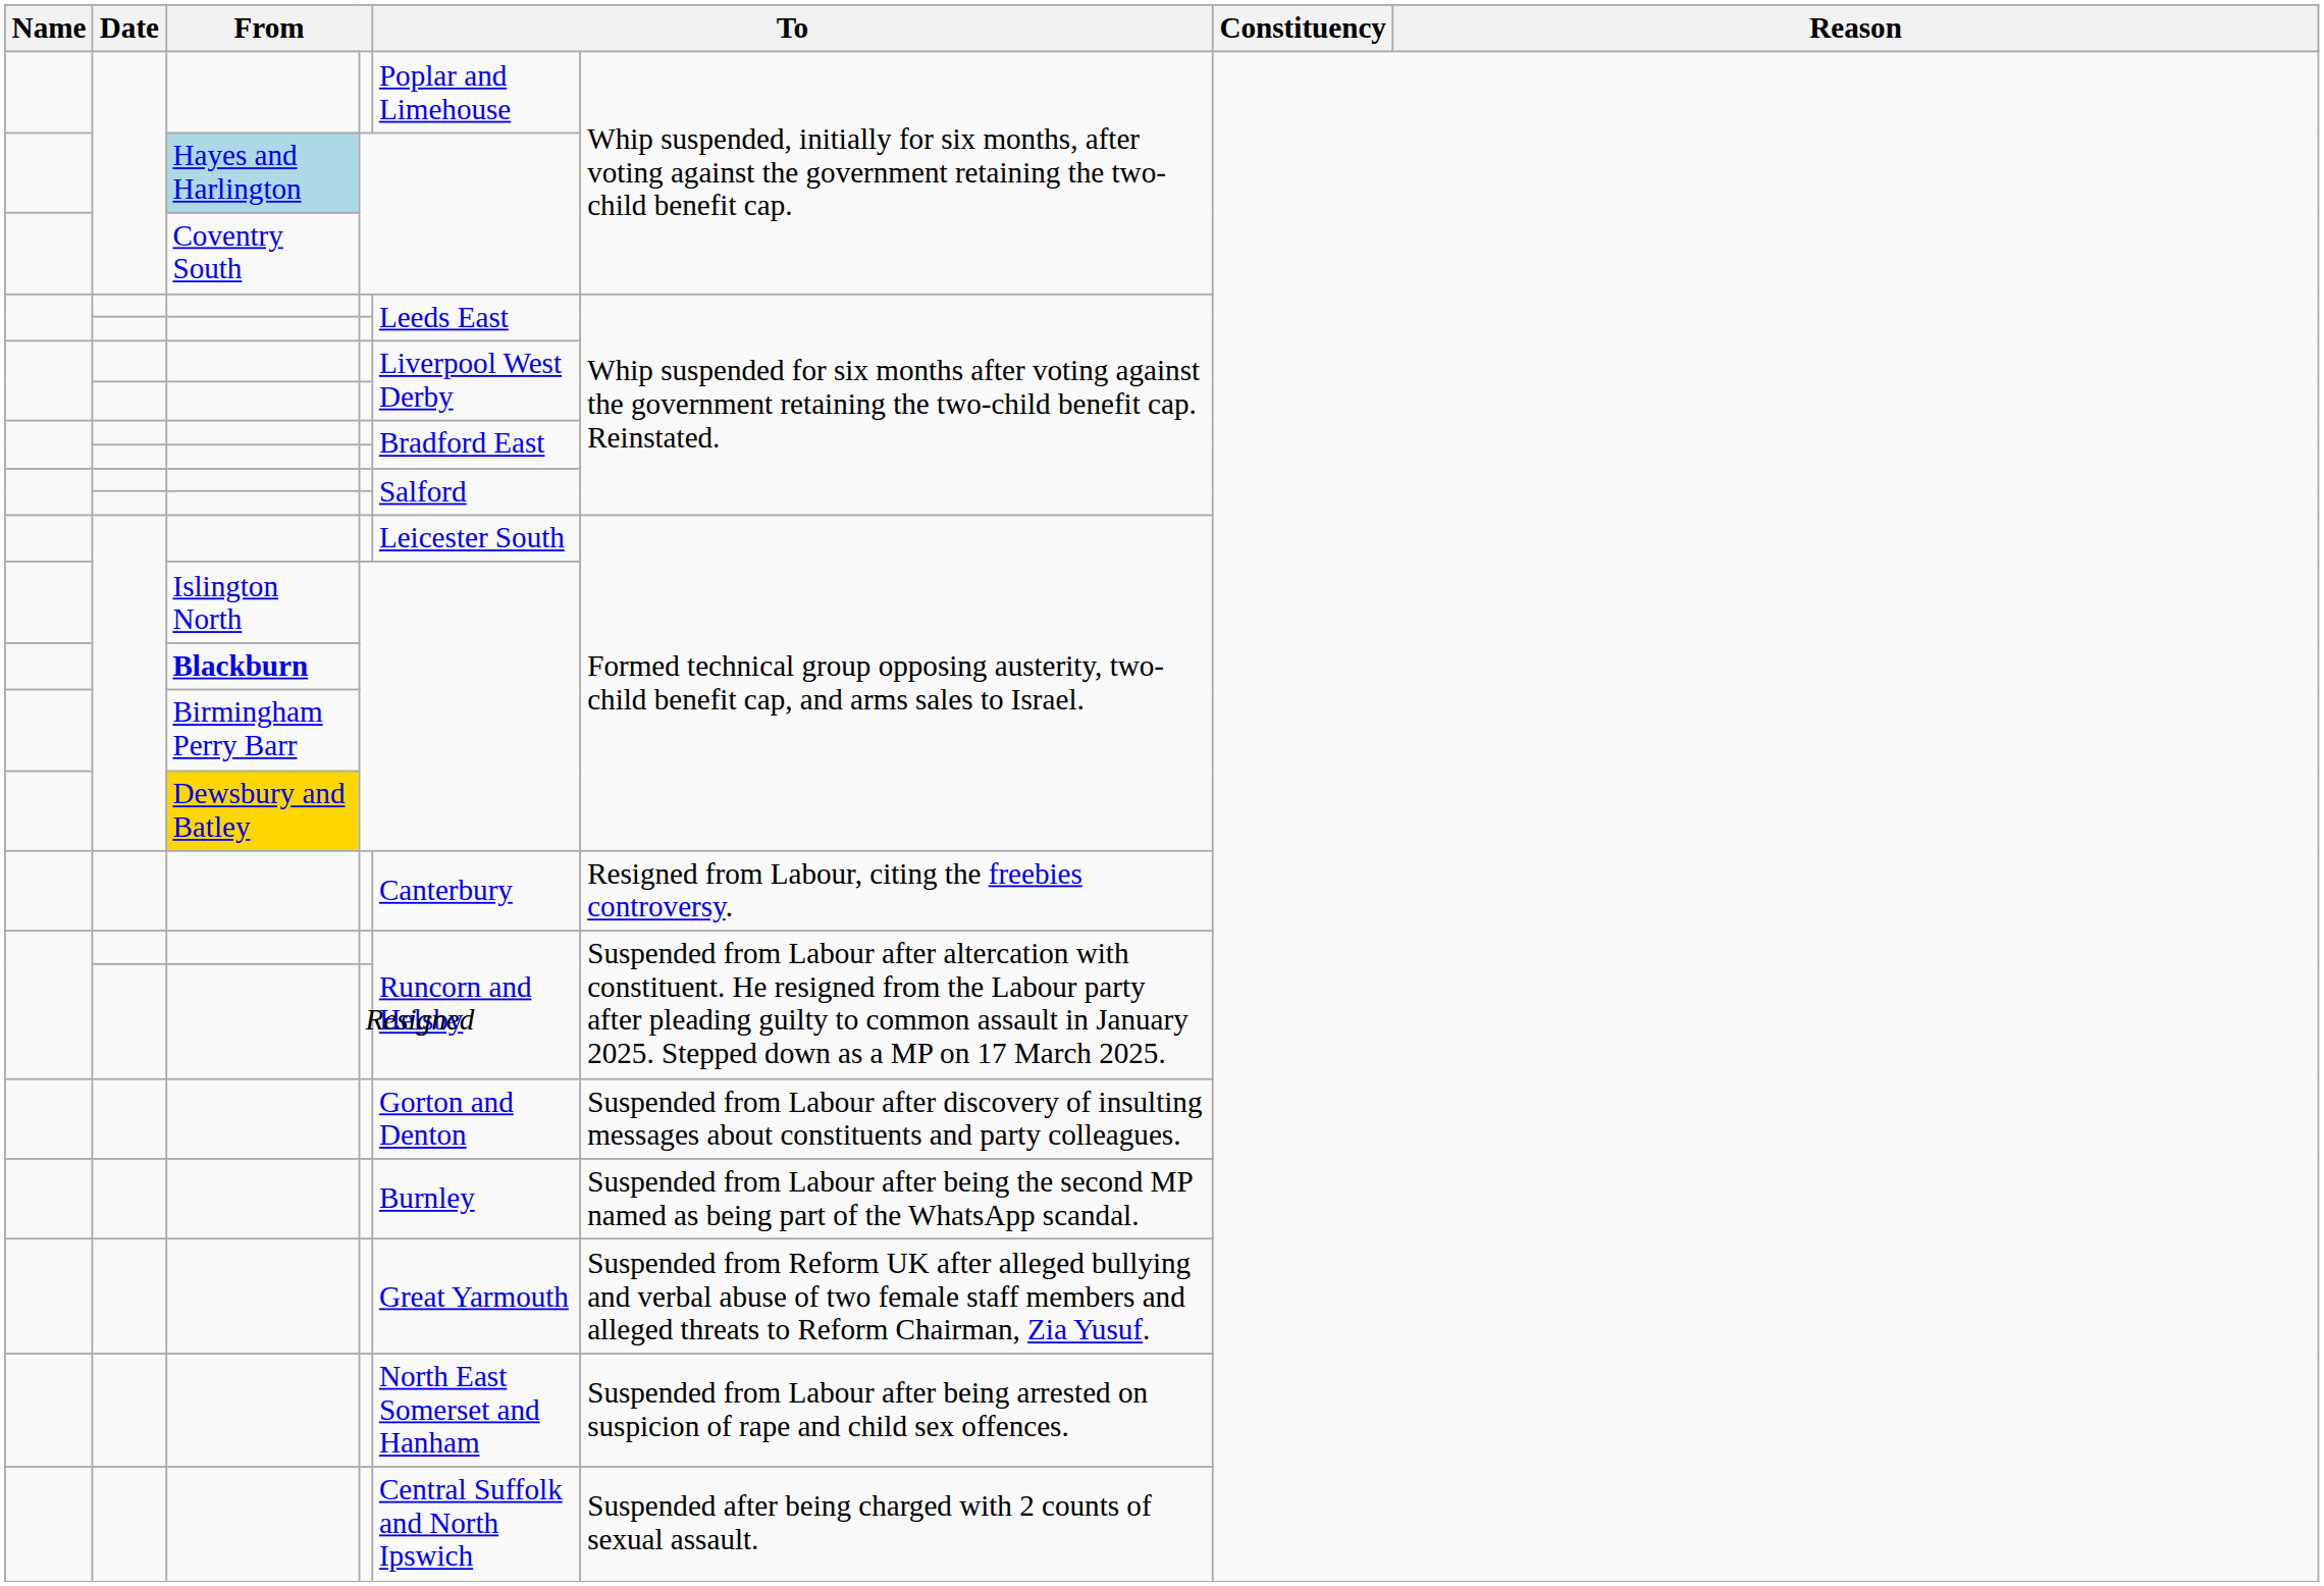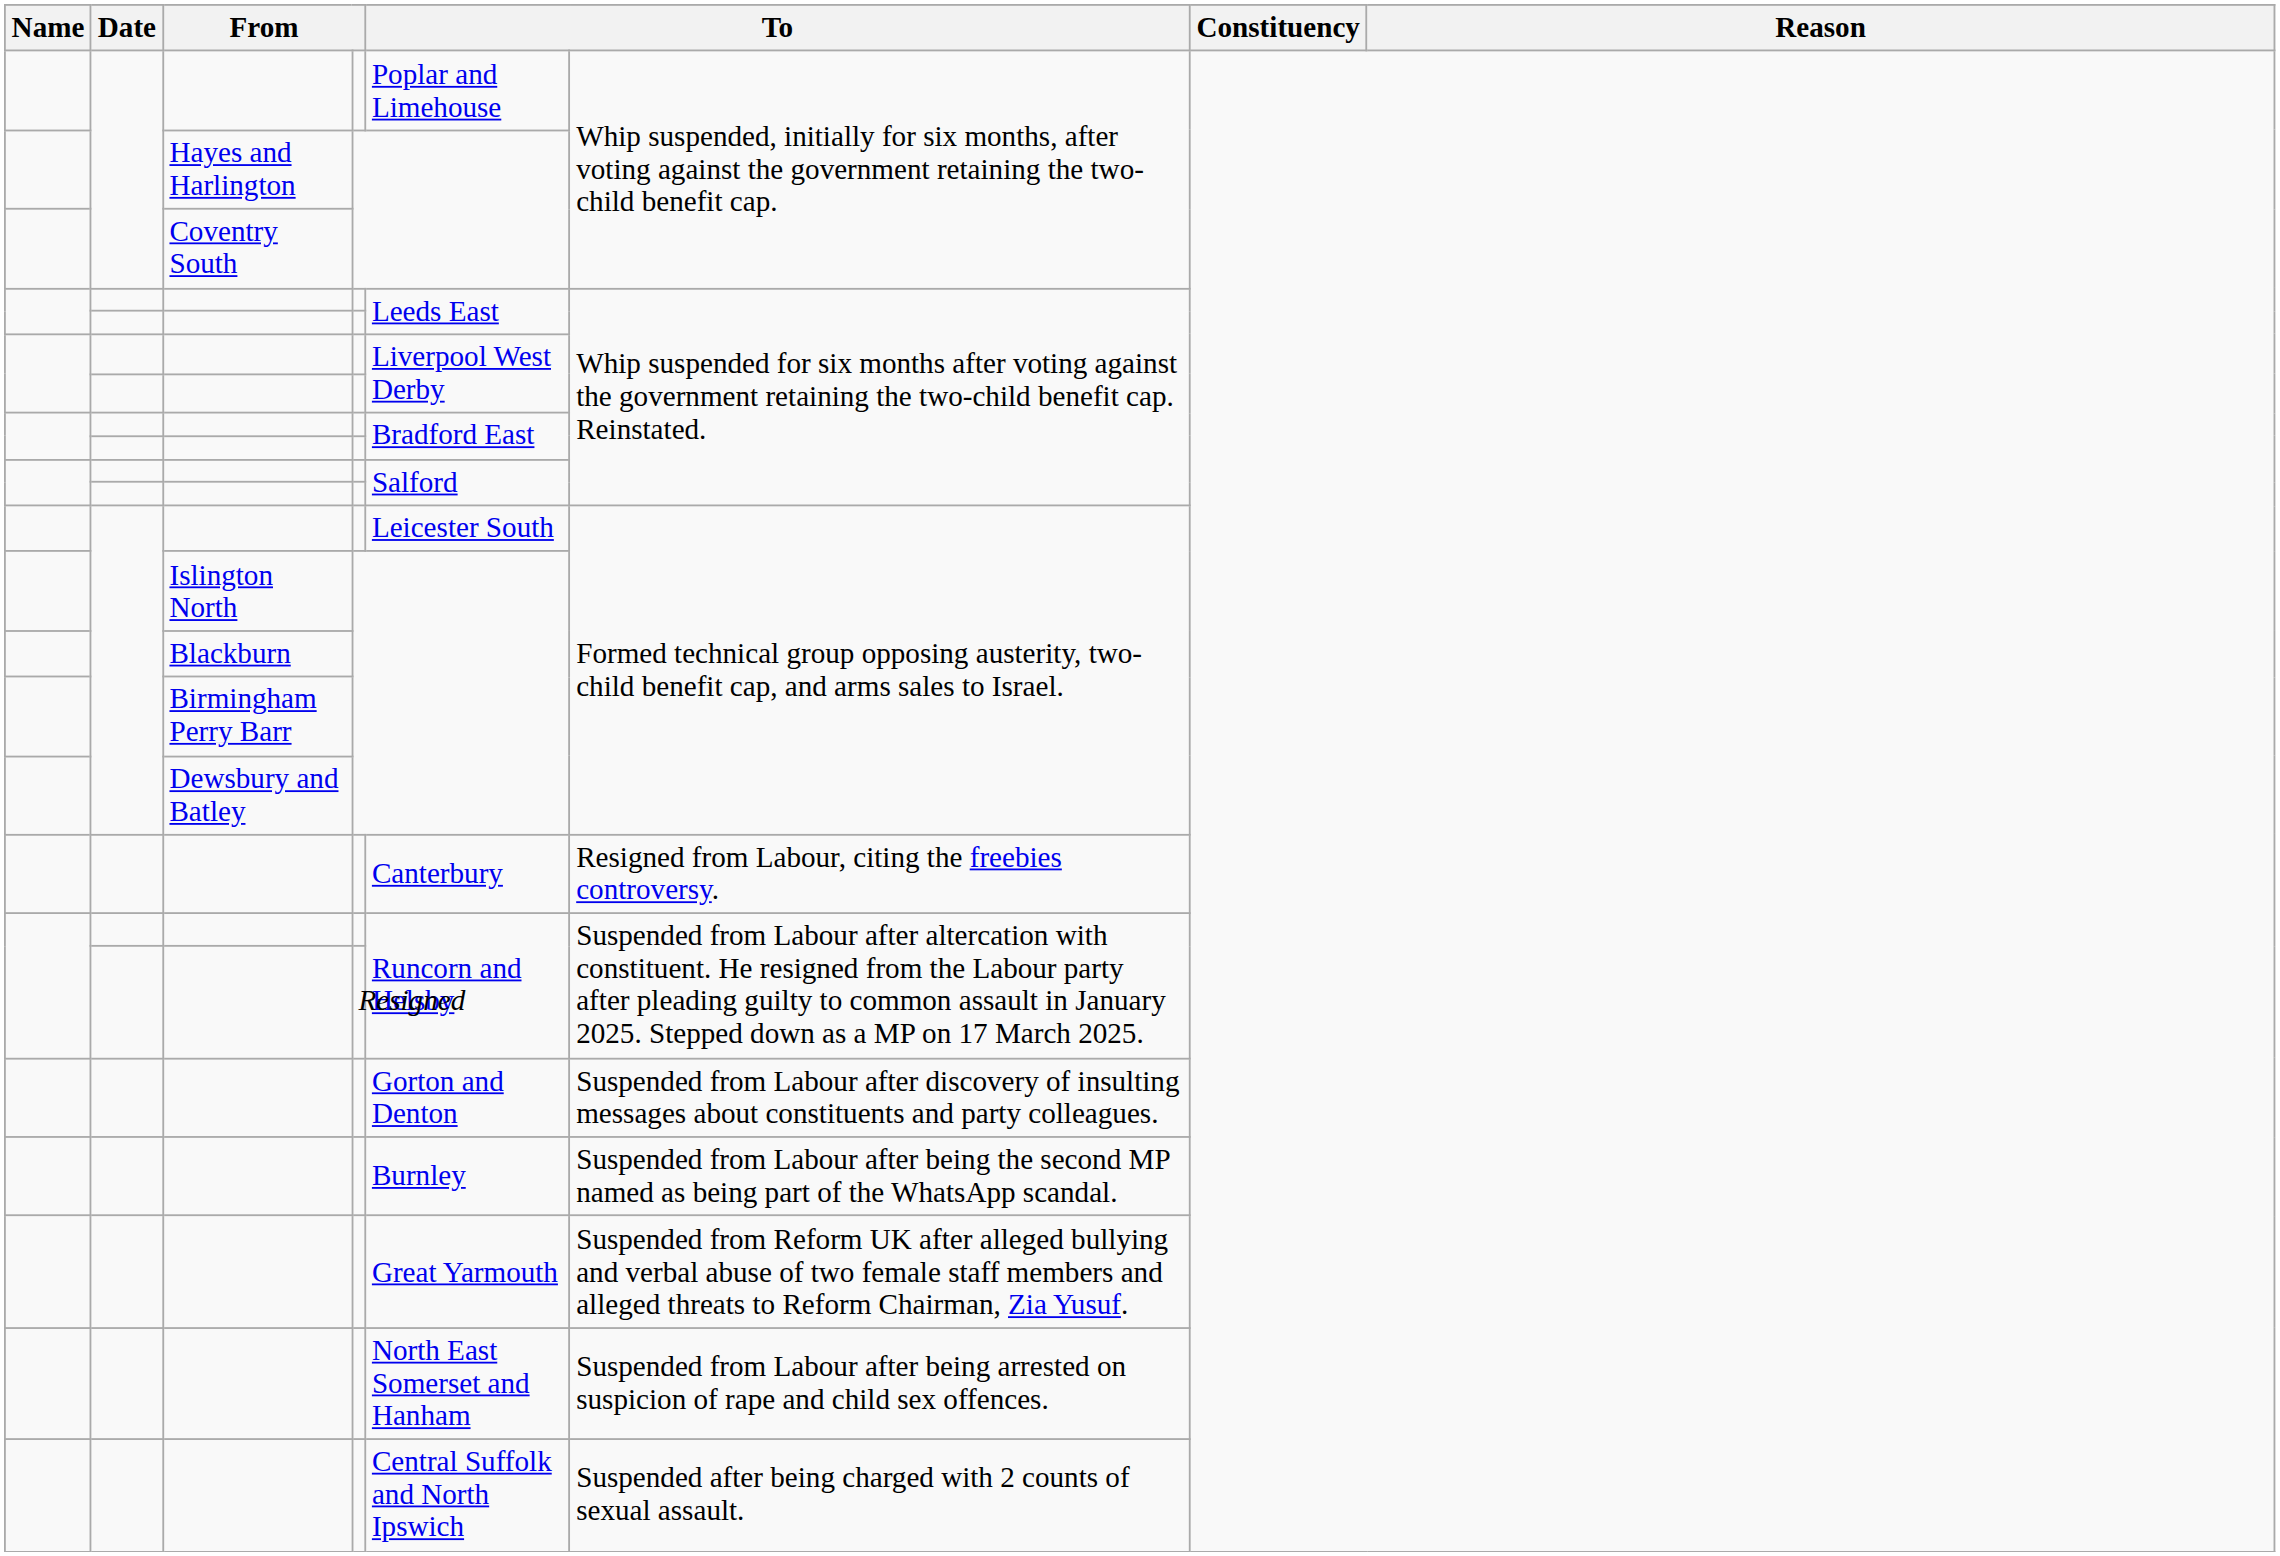Hayes and Harlington | column 3: lightblue background -> no background
Blackburn | column 3: bold -> normal
Dewsbury and Batley | column 3: gold background -> no background
